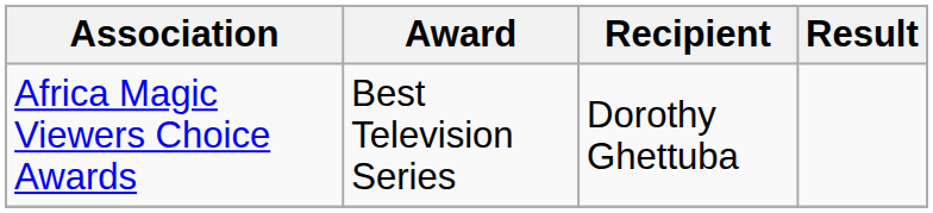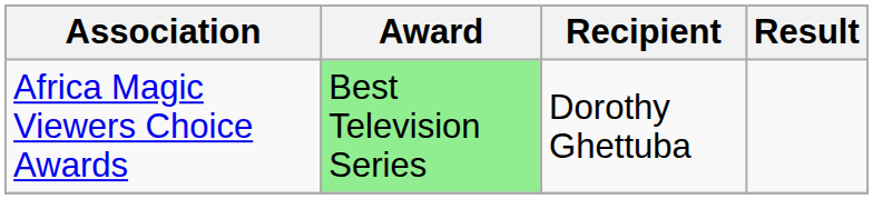Africa Magic Viewers Choice Awards | Award: no background -> lightgreen background
